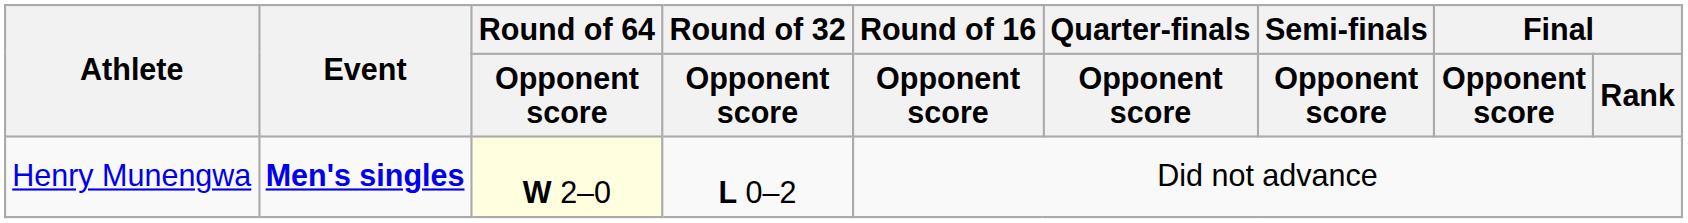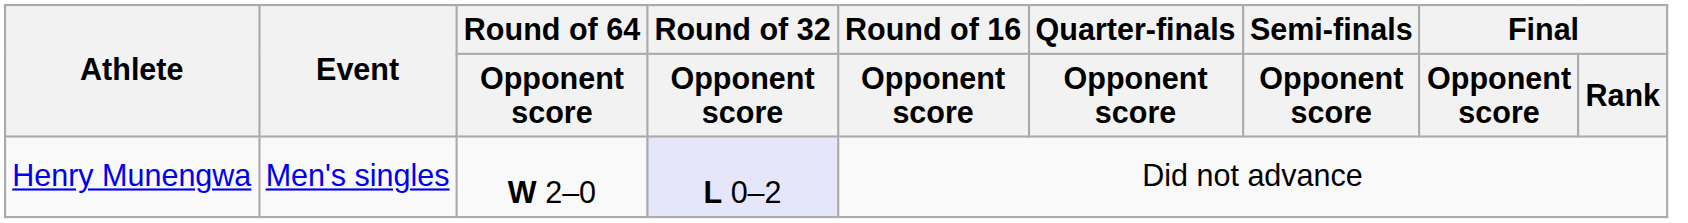Henry Munengwa | Event: bold -> normal
Henry Munengwa | Round of 64 / Opponent score: lightyellow background -> no background
Henry Munengwa | Round of 32 / Opponent score: no background -> lavender background
